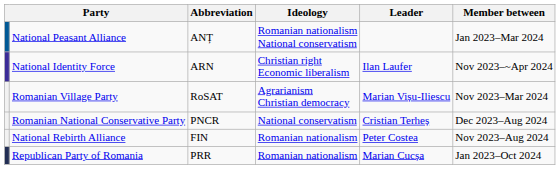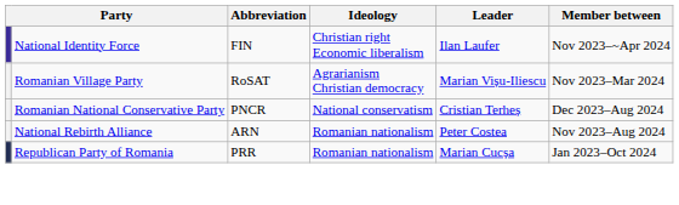- row: National Peasant Alliance | ANȚ | Romanian nationalism National conservatism | Jan 2023–Mar 2024
National Identity Force | Abbreviation: ARN -> FIN
National Rebirth Alliance | Abbreviation: FIN -> ARN
